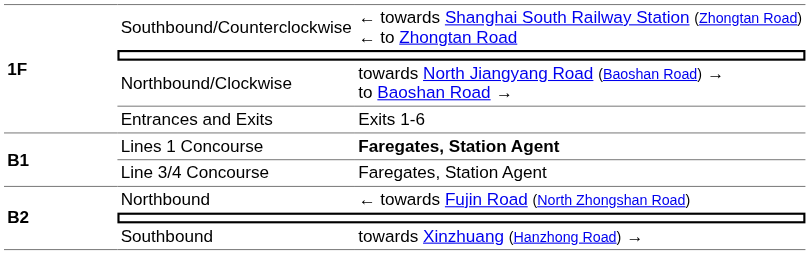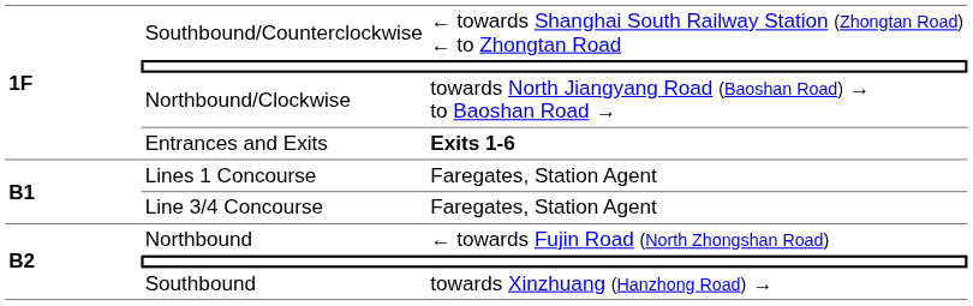Entrances and Exits | column 3: normal -> bold
Lines 1 Concourse | column 3: bold -> normal
